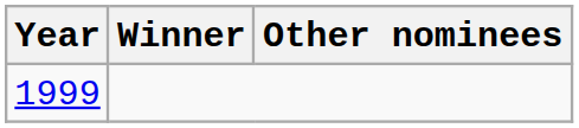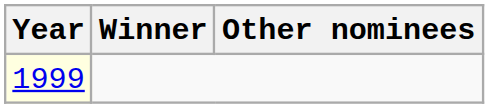1999 | Year: no background -> lightyellow background
